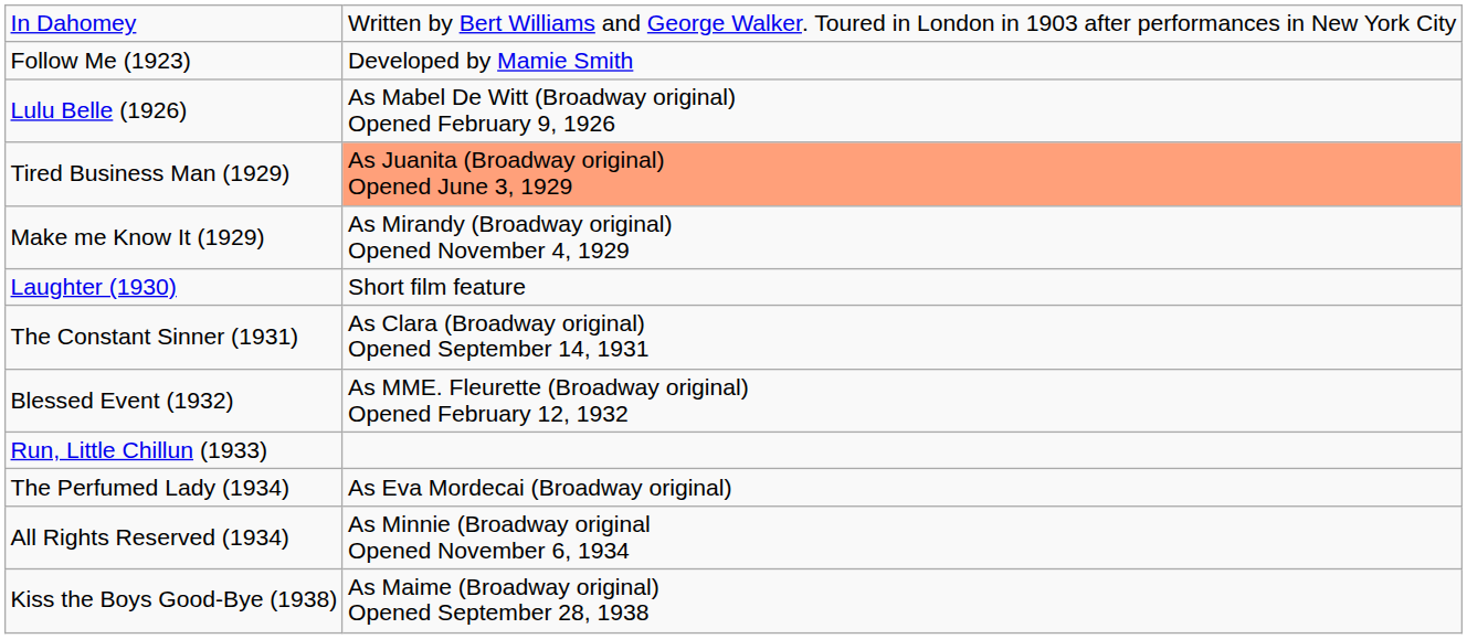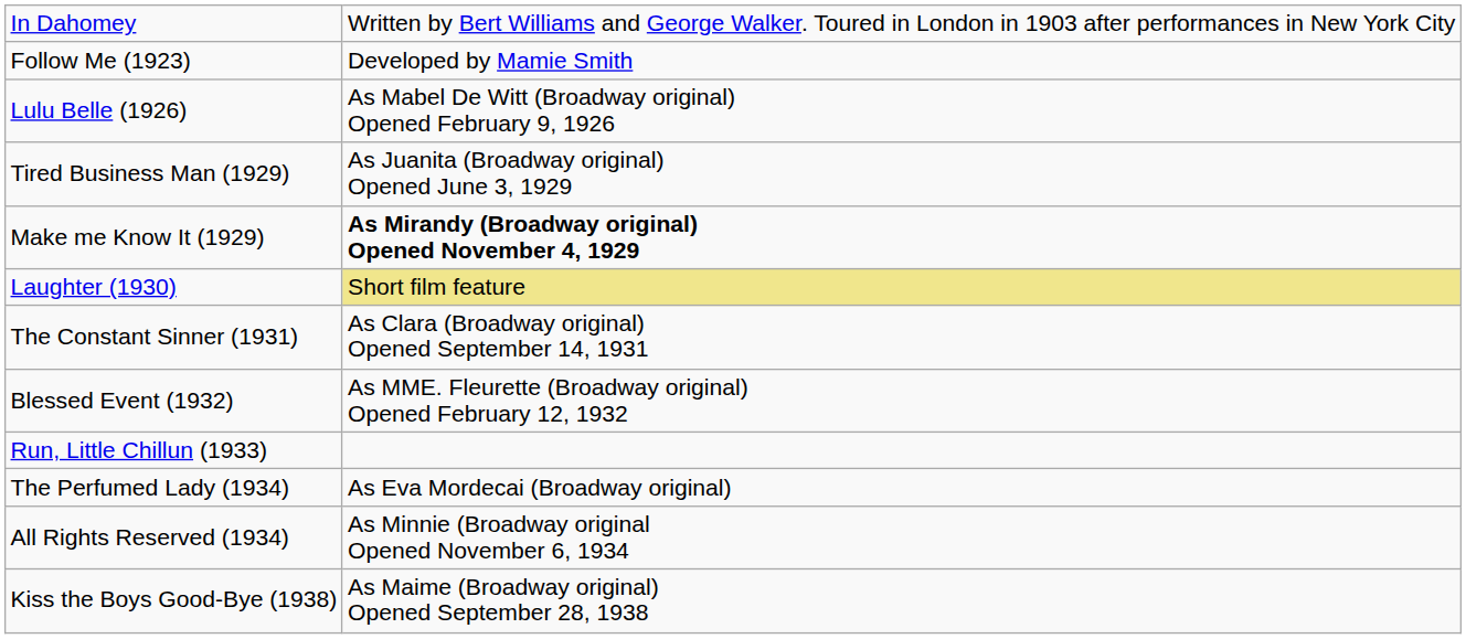Tired Business Man (1929) | column 2: lightsalmon background -> no background
Make me Know It (1929) | column 2: normal -> bold
Laughter (1930) | column 2: no background -> khaki background
